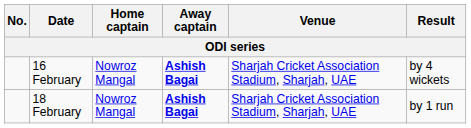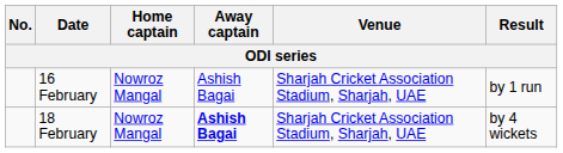16 February | Away captain: bold -> normal
16 February | Result: by 4 wickets -> by 1 run
18 February | Result: by 1 run -> by 4 wickets
